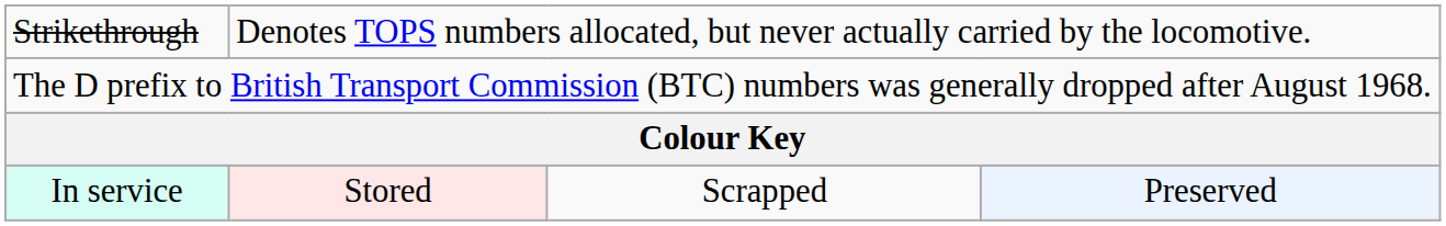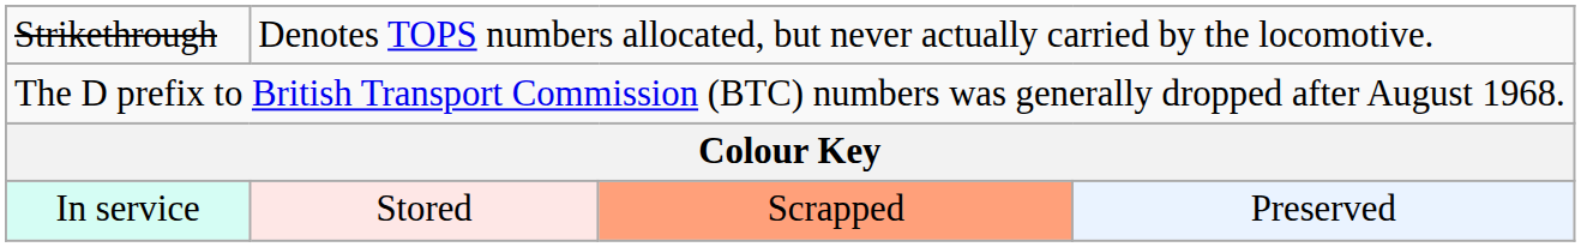In service | column 3: no background -> lightsalmon background
